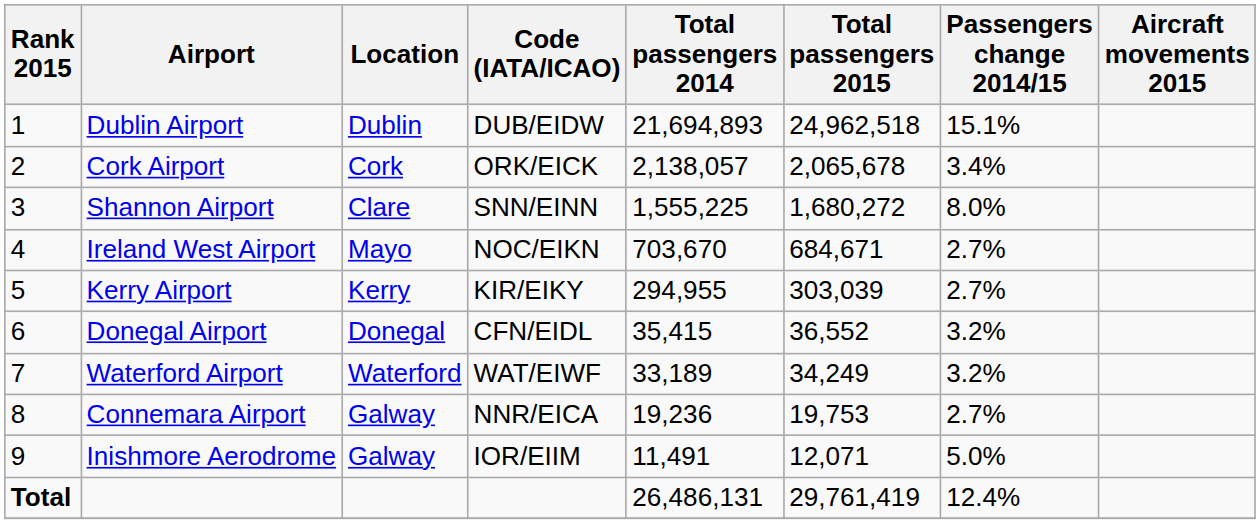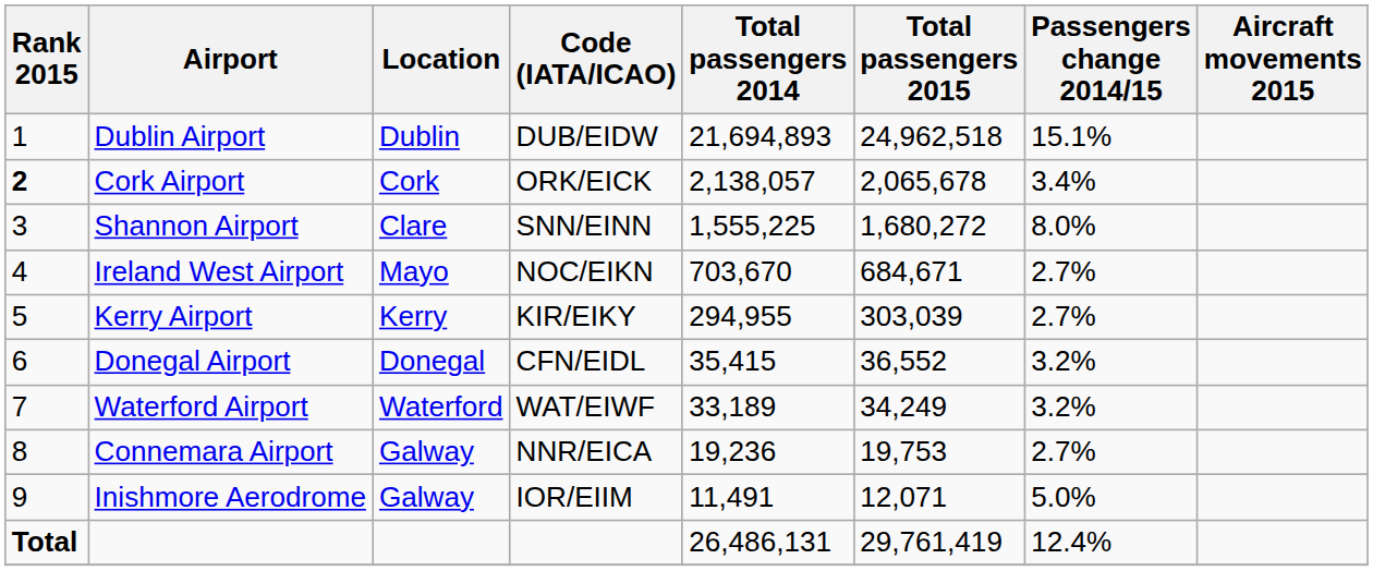Cork Airport | Rank 2015: normal -> bold
